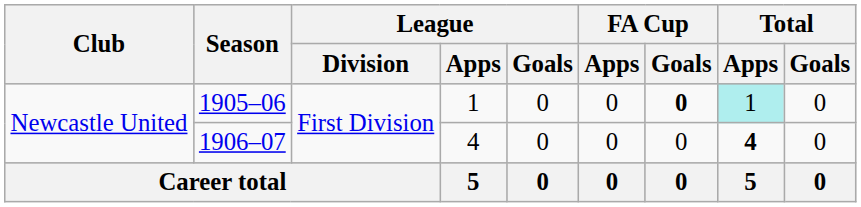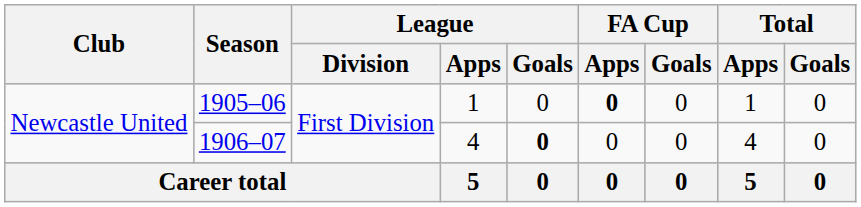1905–06 | FA Cup / Apps: normal -> bold
1905–06 | FA Cup / Goals: bold -> normal
1905–06 | Total / Apps: paleturquoise background -> no background
1906–07 | League / Goals: normal -> bold
1906–07 | Total / Apps: bold -> normal
